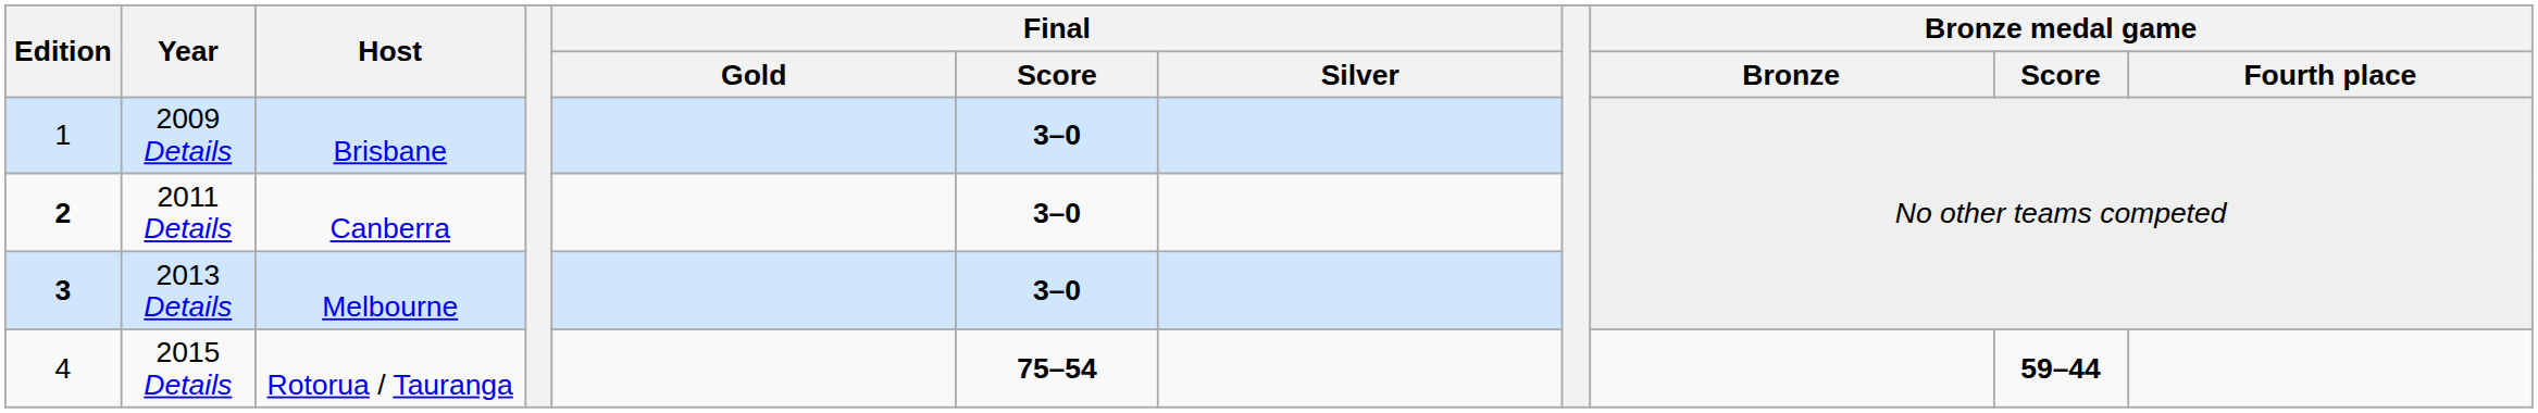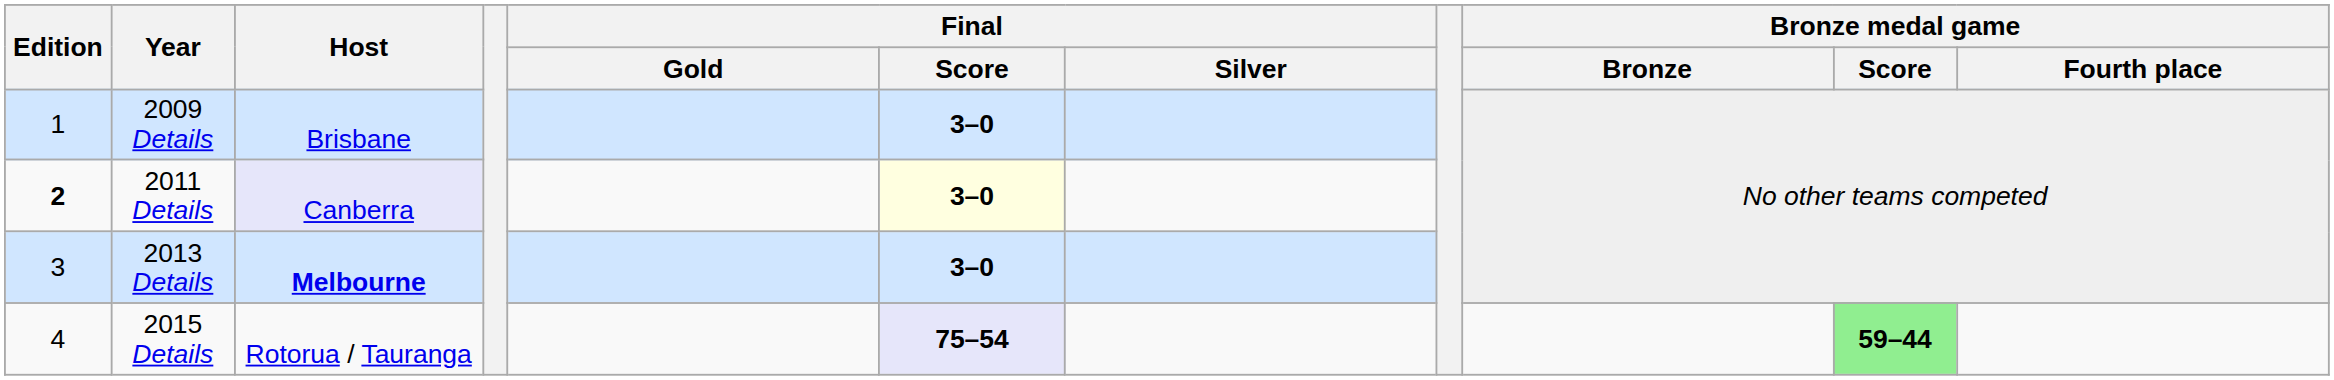2011 Details | Host: no background -> lavender background
2011 Details | Final / Score: no background -> lightyellow background
2013 Details | Edition: bold -> normal
2013 Details | Host: normal -> bold
2015 Details | Final / Score: no background -> lavender background
2015 Details | Bronze medal game / Score: no background -> lightgreen background
